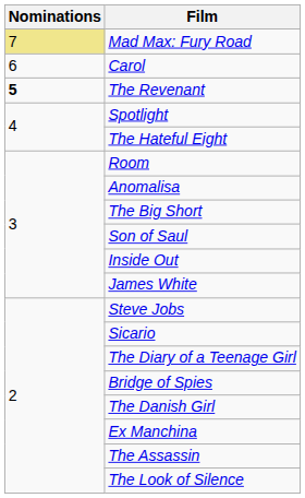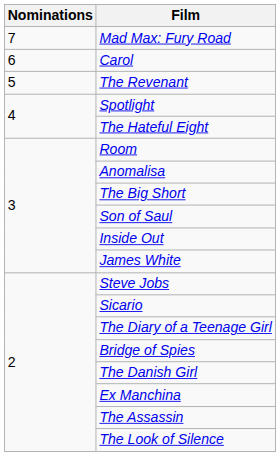Mad Max: Fury Road | Nominations: khaki background -> no background
The Revenant | Nominations: bold -> normal
